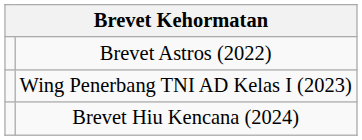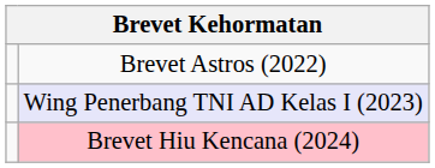Wing Penerbang TNI AD Kelas I (2023) | column 2: no background -> lavender background
Brevet Hiu Kencana (2024) | column 2: no background -> pink background
